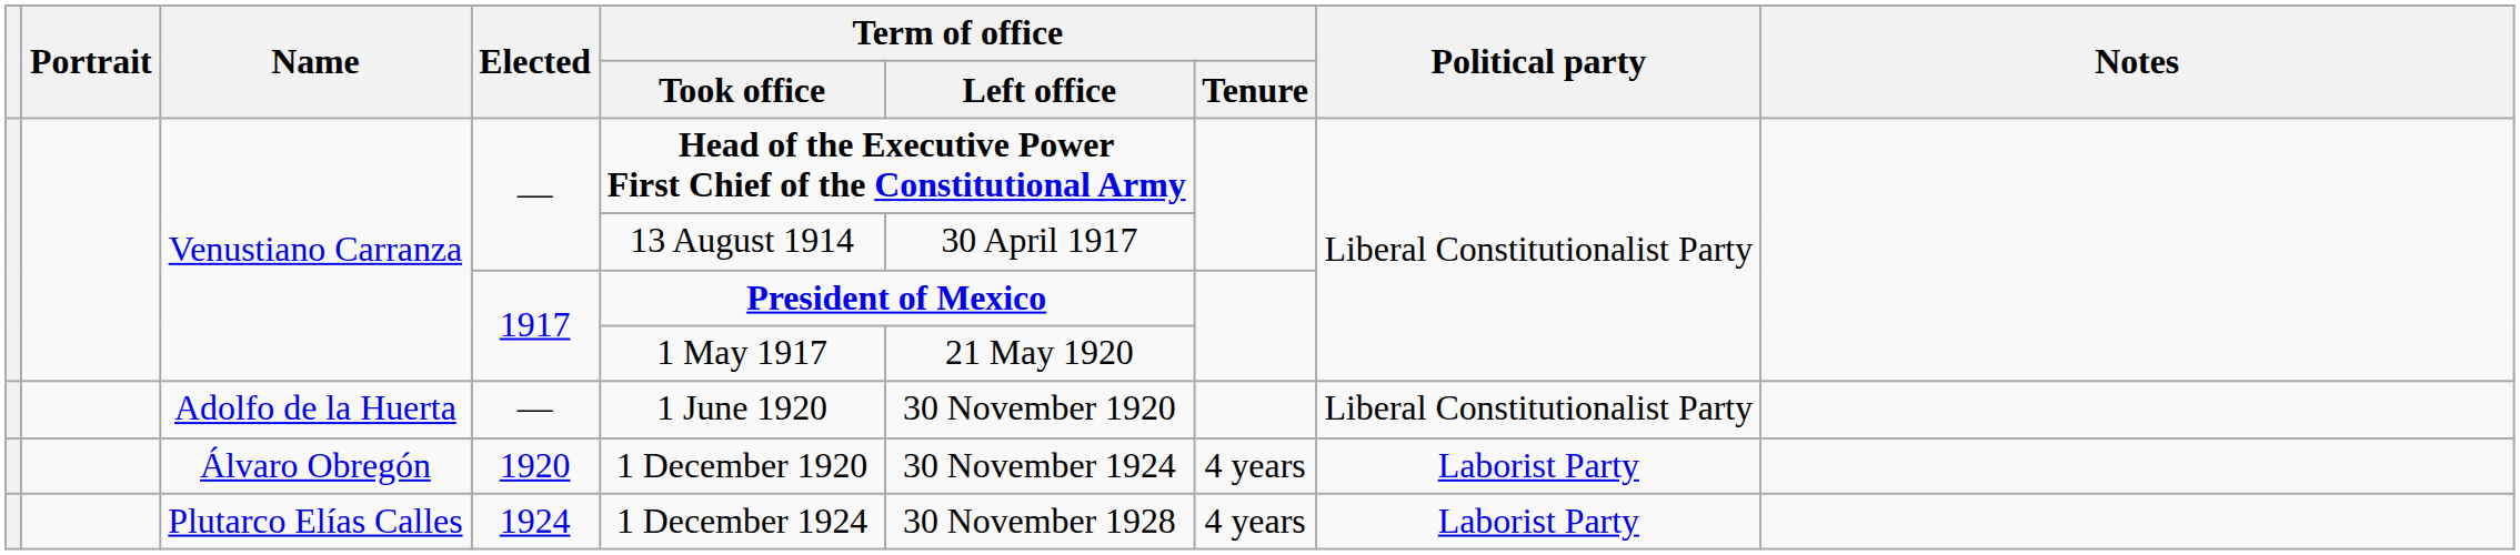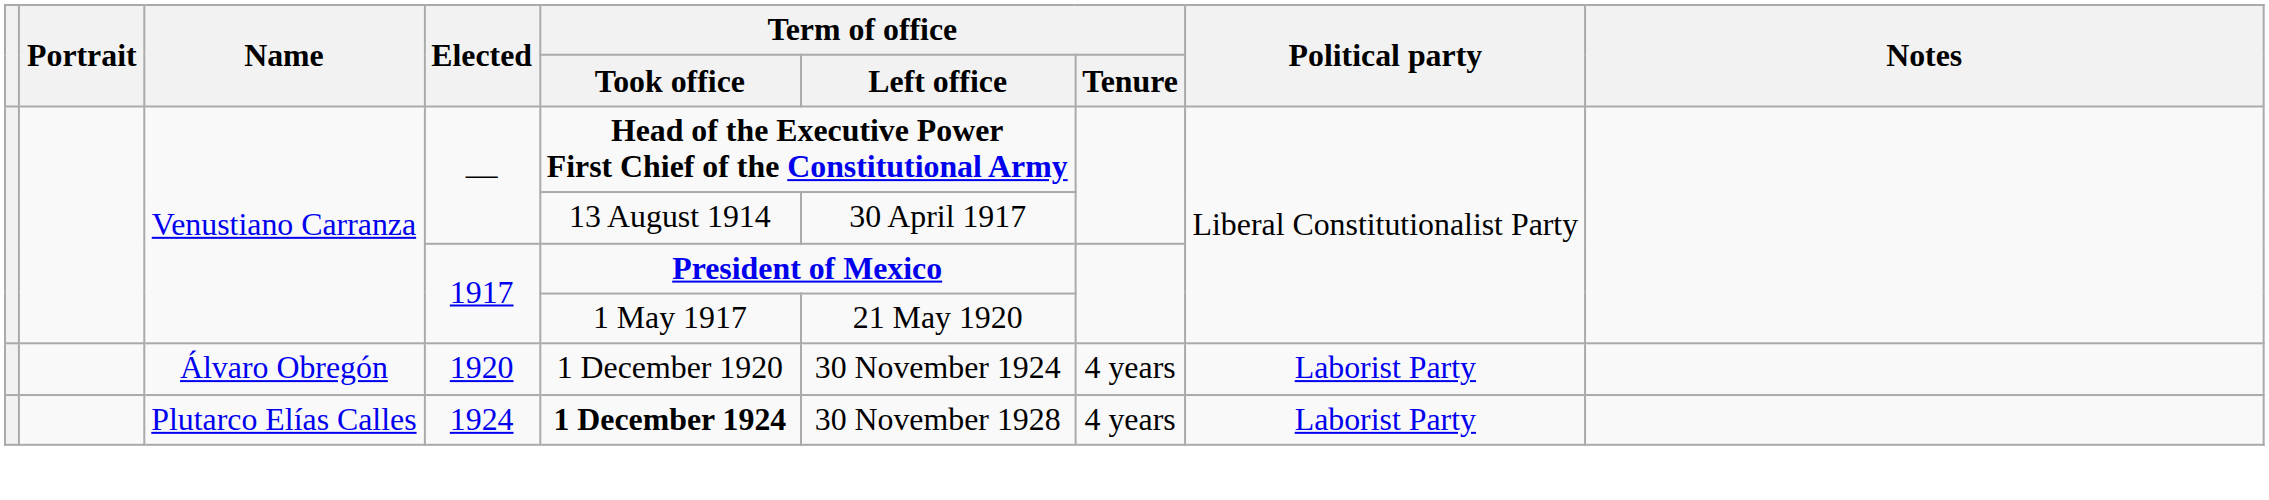- row: Adolfo de la Huerta | — | 1 June 1920 | 30 November 1920 | Liberal Constitutionalist Party
Plutarco Elías Calles | Term of office / Took office: normal -> bold
